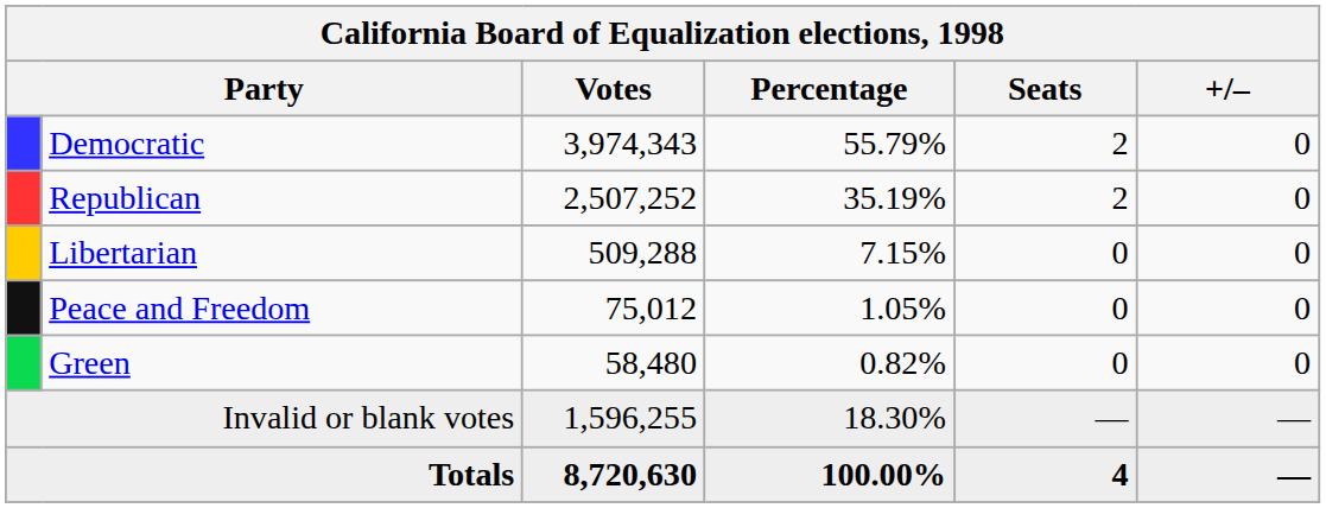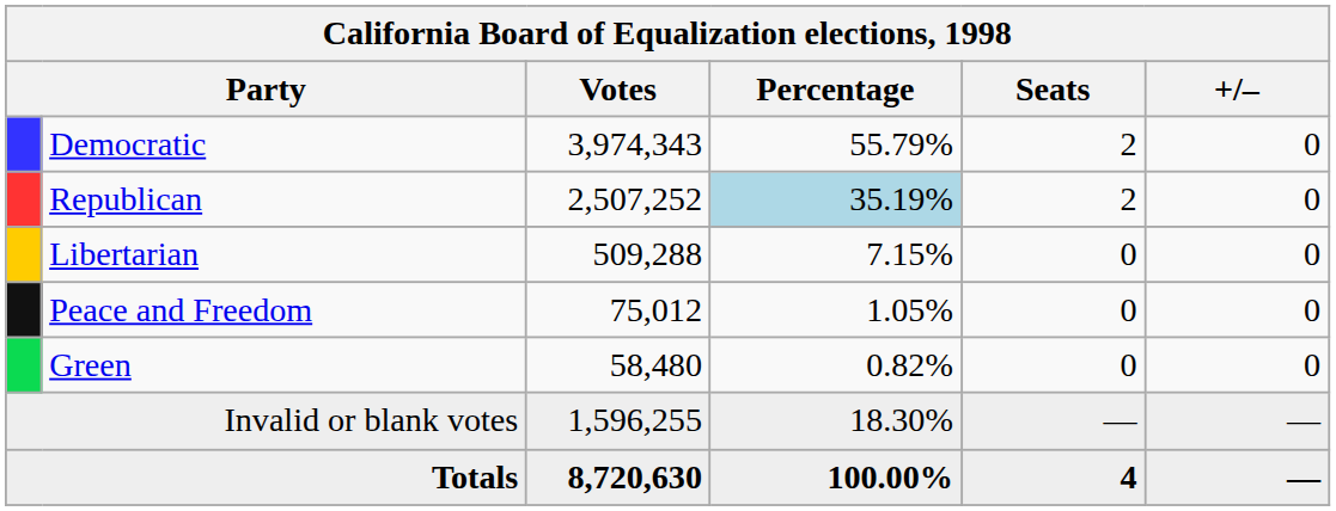Republican | Percentage: no background -> lightblue background
